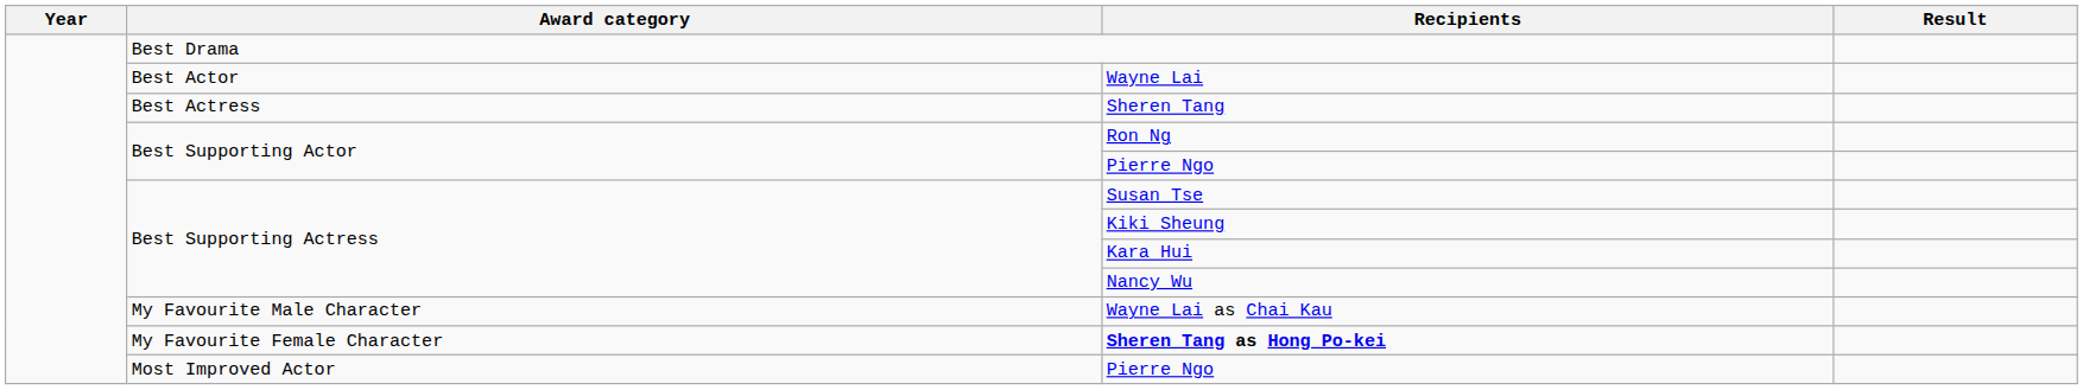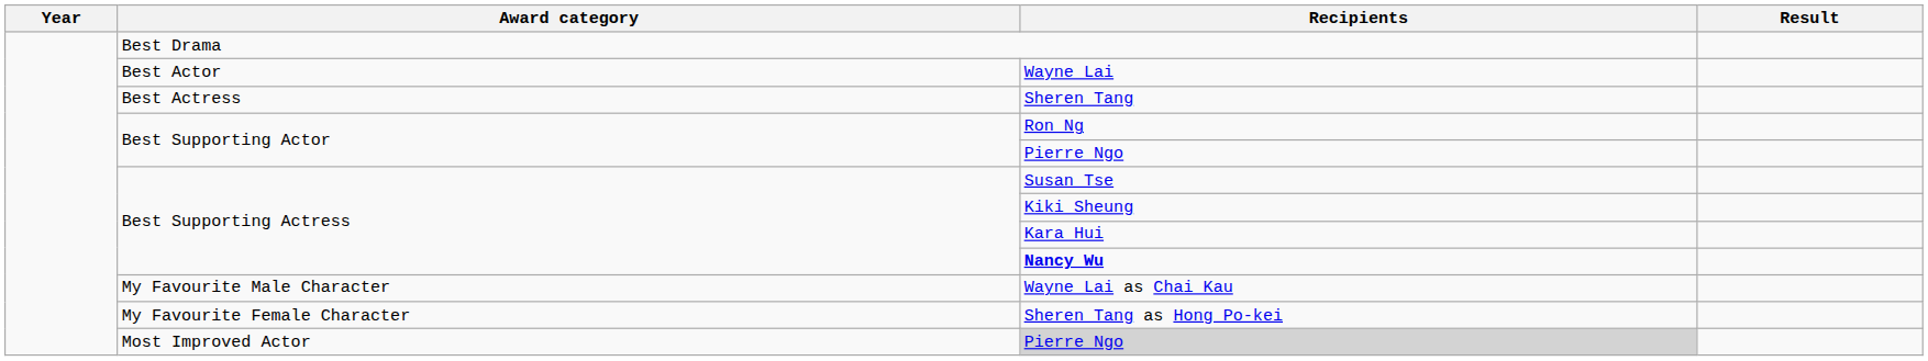Nancy Wu | Recipients: normal -> bold
Sheren Tang as Hong Po-kei | Recipients: bold -> normal
Most Improved Actor / Pierre Ngo | Recipients: no background -> lightgrey background
